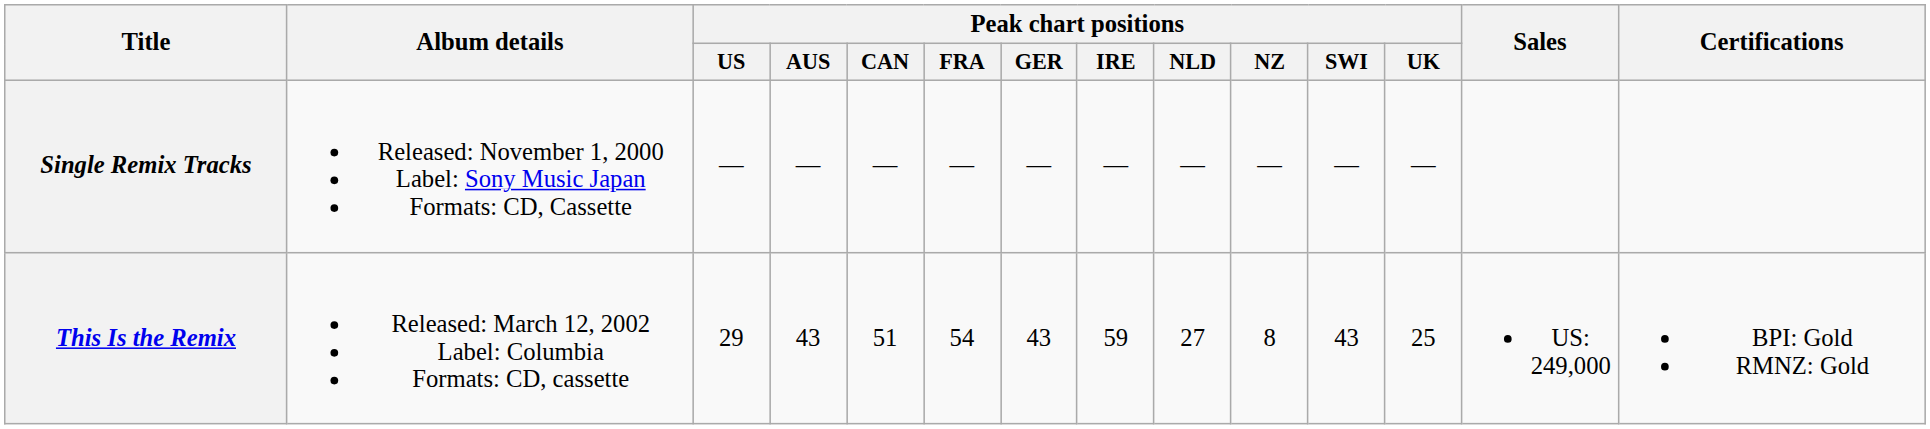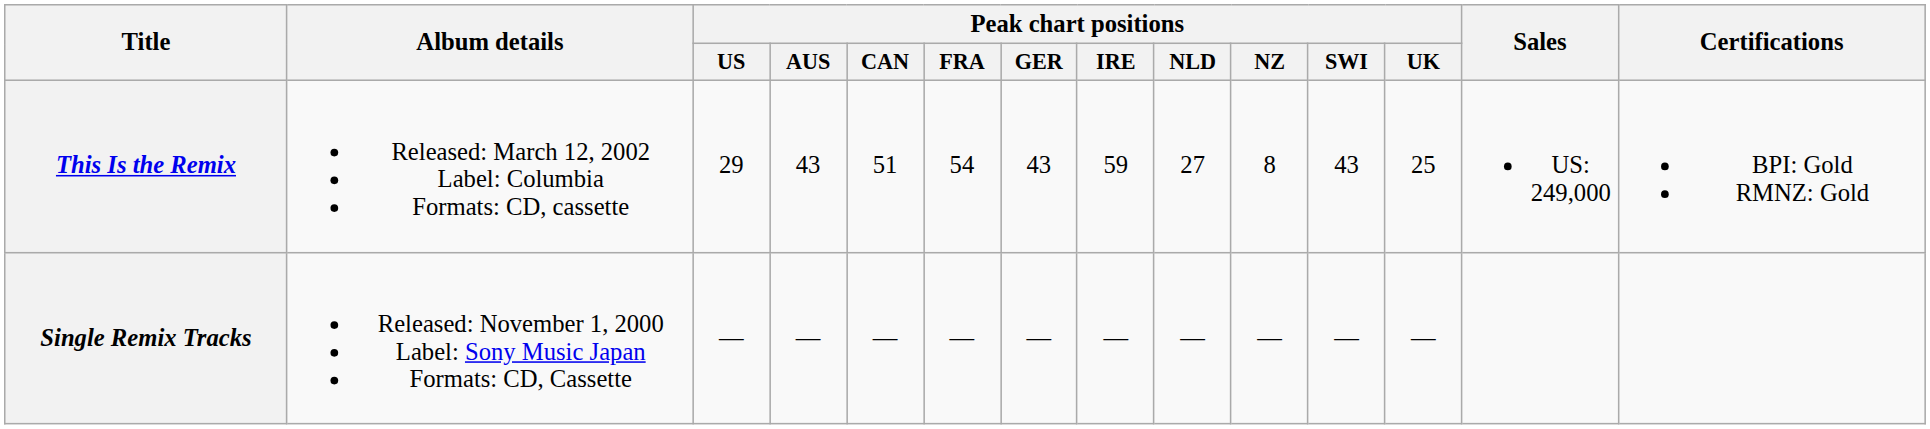rows swapped: Single Remix Tracks <-> This Is the Remix
